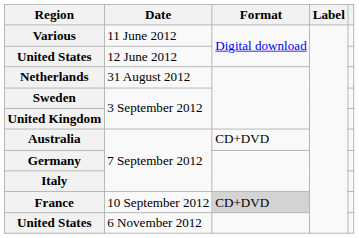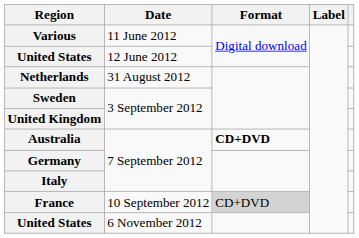Australia | Format: normal -> bold
